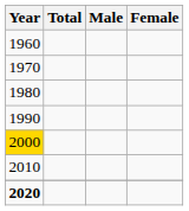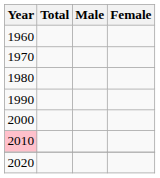2000 | Year: gold background -> no background
2010 | Year: no background -> pink background
2020 | Year: bold -> normal
